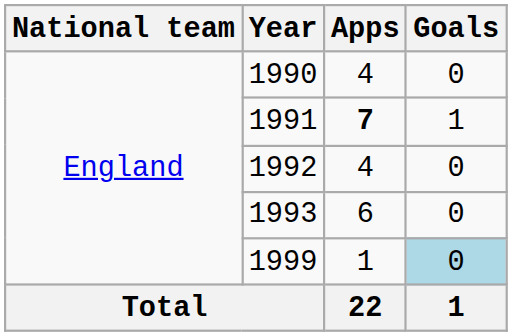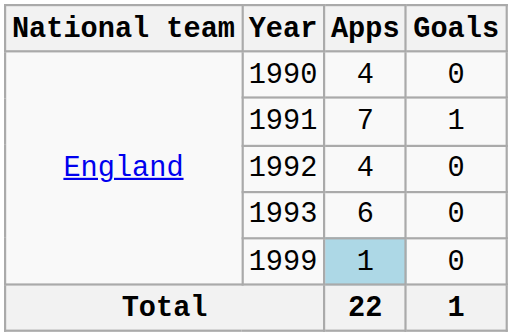1991 | Apps: bold -> normal
1999 | Apps: no background -> lightblue background
1999 | Goals: lightblue background -> no background
